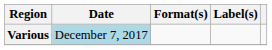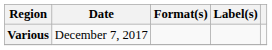Various | Date: lightblue background -> no background
